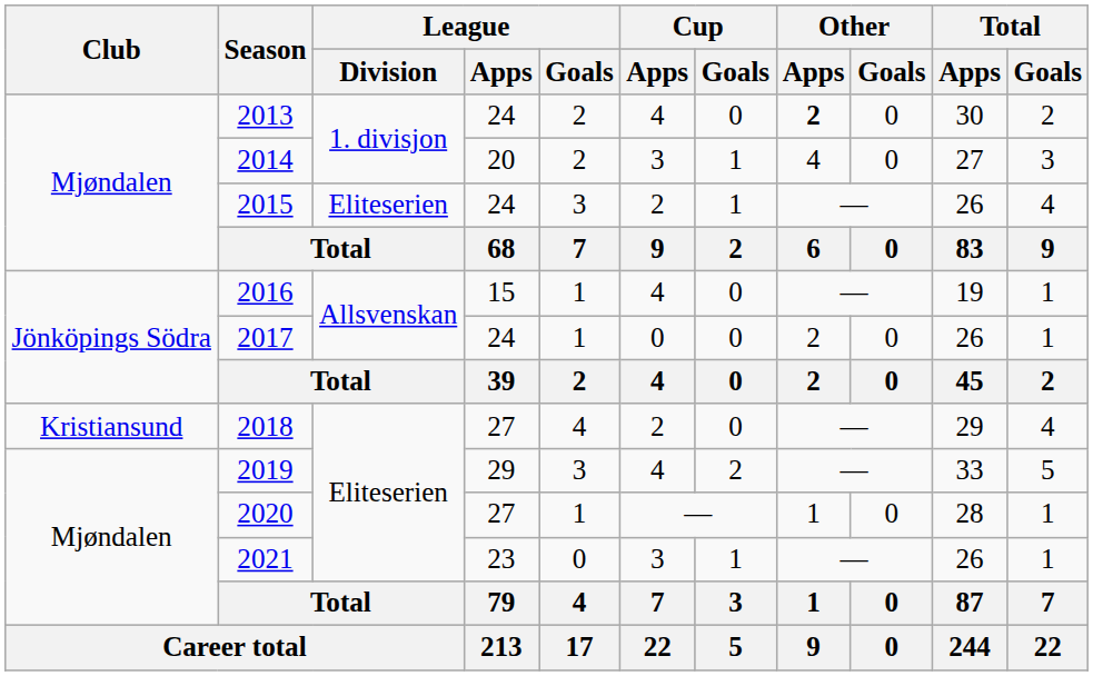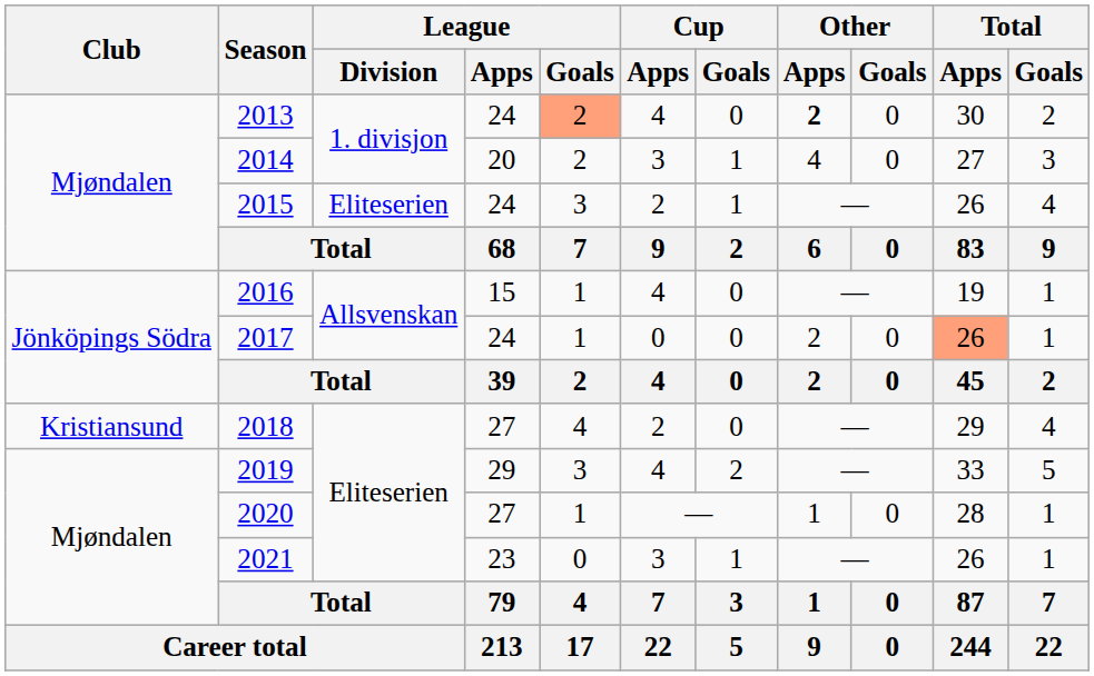2013 | League / Goals: no background -> lightsalmon background
2017 | Total / Apps: no background -> lightsalmon background
